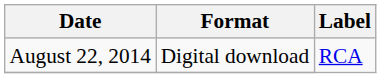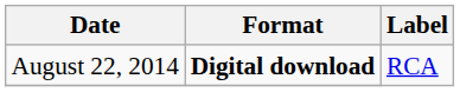August 22, 2014 | Format: normal -> bold
